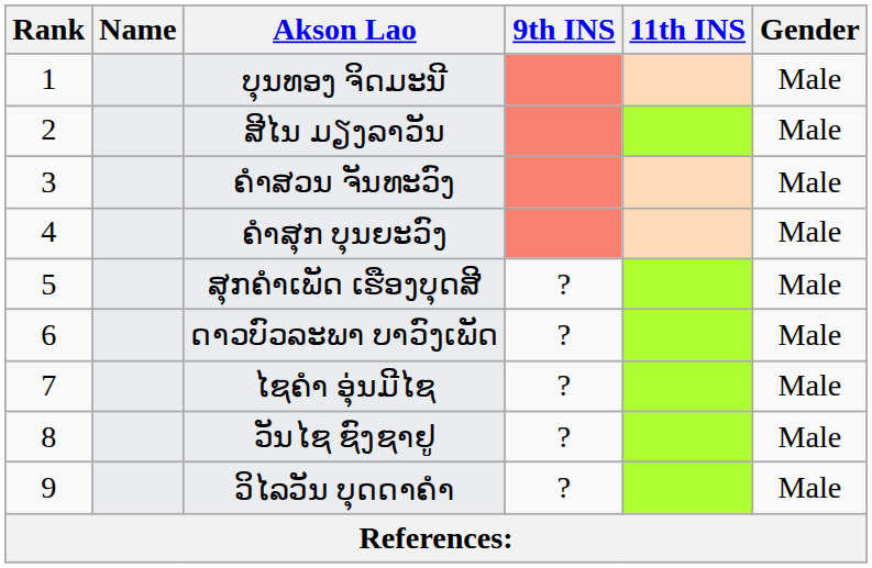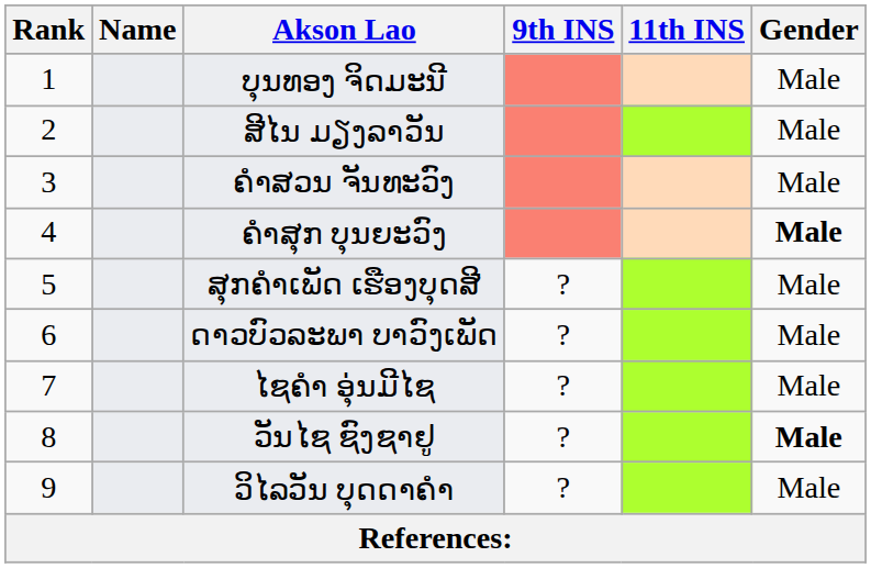ຄໍາສຸກ ບຸນຍະວົງ | Gender: normal -> bold
ວັນໄຊ ຊົງຊາຢູ | Gender: normal -> bold
